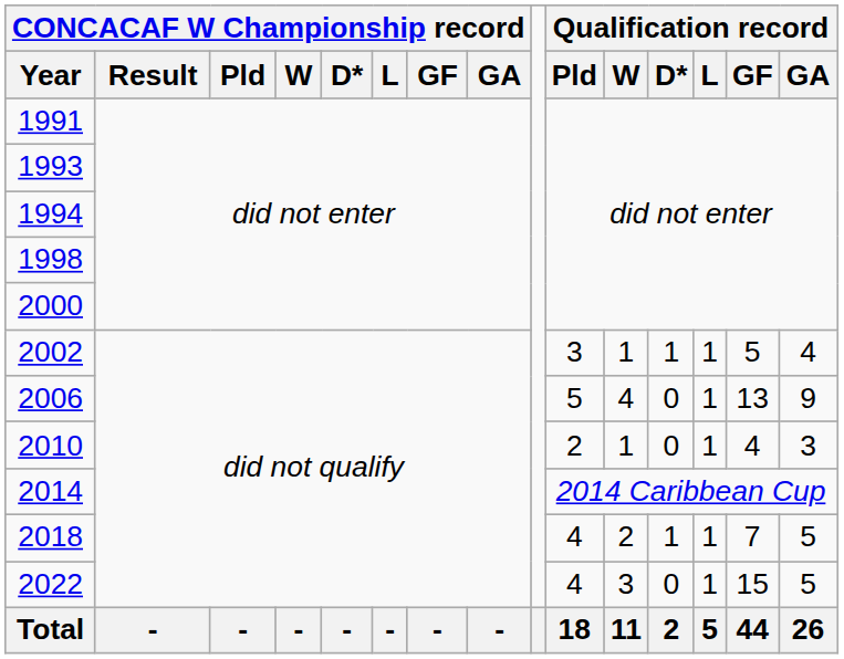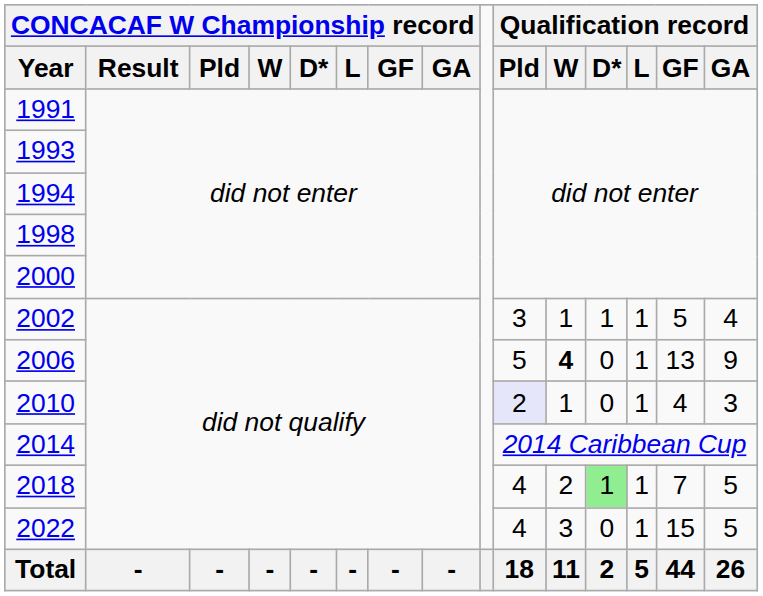2006 | Qualification record / W: normal -> bold
2010 | Qualification record / Pld: no background -> lavender background
2018 | Qualification record / D*: no background -> lightgreen background
